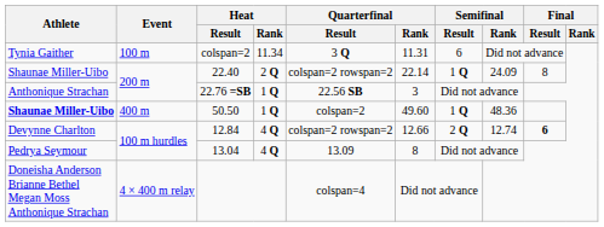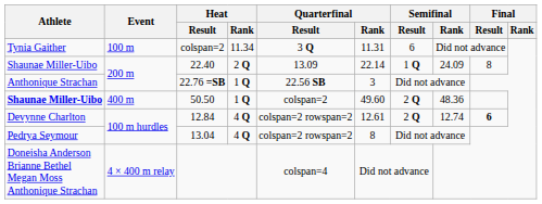22.40 | Quarterfinal / Result: colspan=2 rowspan=2 -> 13.09
50.50 | Semifinal / Result: 1 Q -> 2 Q
12.84 | Quarterfinal / Rank: 12.66 -> 12.61
13.04 | Quarterfinal / Result: 13.09 -> colspan=2 rowspan=2
